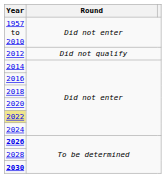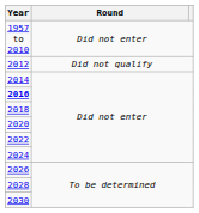2016 | Year: normal -> bold
2022 | Year: khaki background -> no background
2026 | Year: bold -> normal
2030 | Year: bold -> normal
